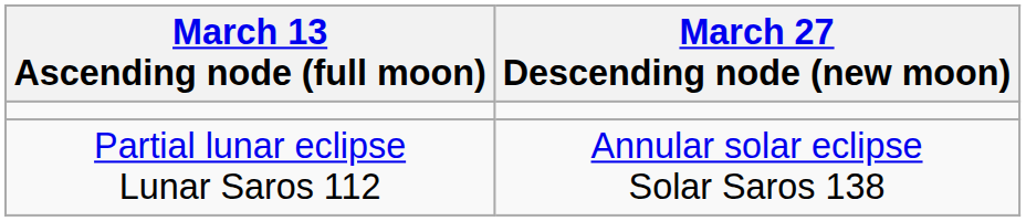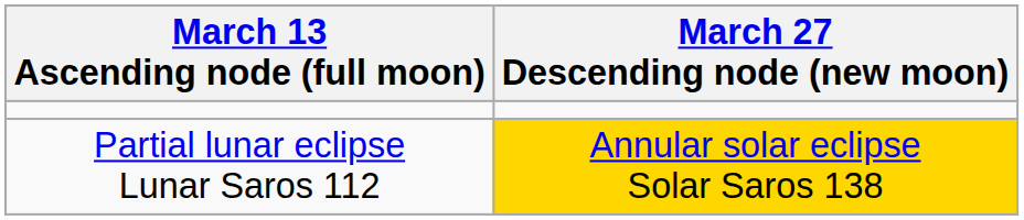Partial lunar eclipse Lunar Saros 112 | March 27 Descending node (new moon): no background -> gold background
